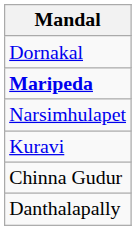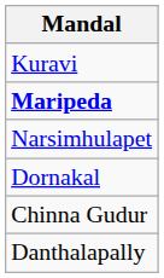row 2 | column 1: Dornakal -> Kuravi
row 5 | column 1: Kuravi -> Dornakal
